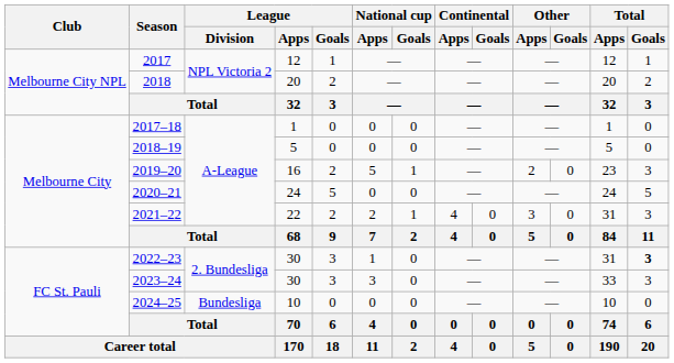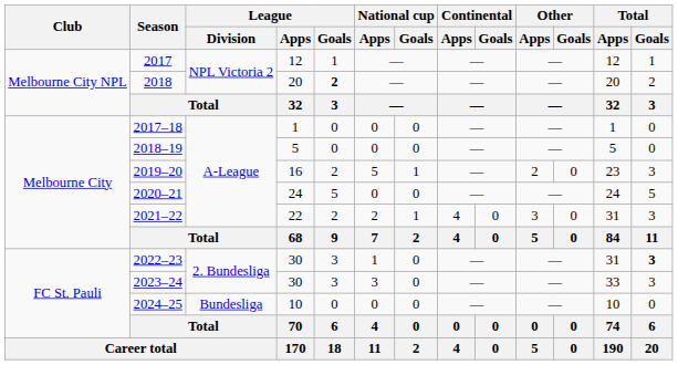2018 | League / Goals: normal -> bold
